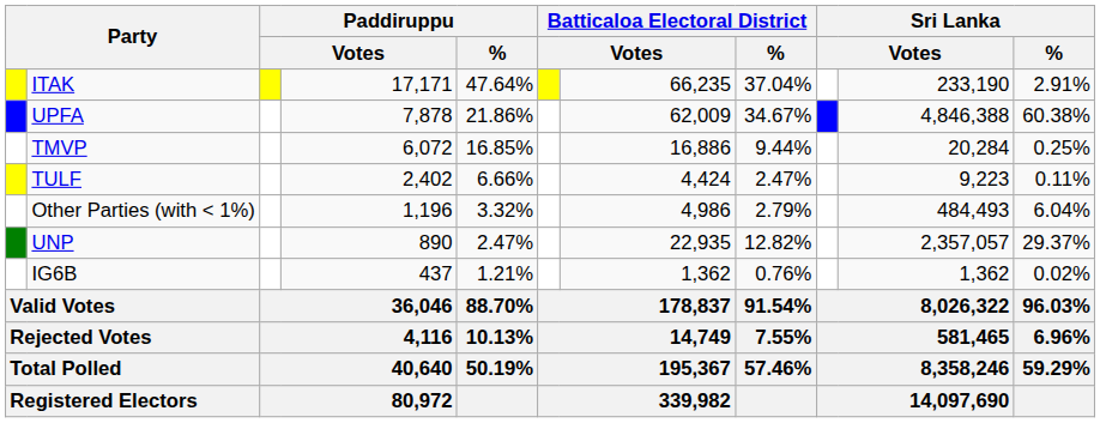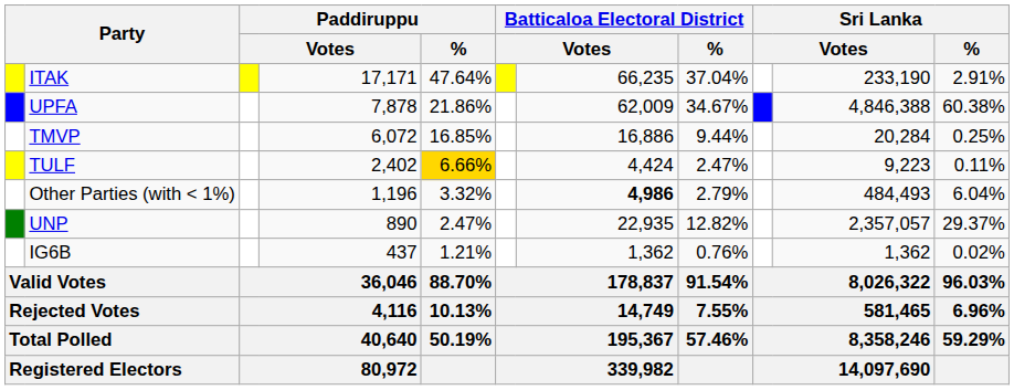TULF | Paddiruppu / %: no background -> gold background
Other Parties (with < 1%) | column 7: normal -> bold
